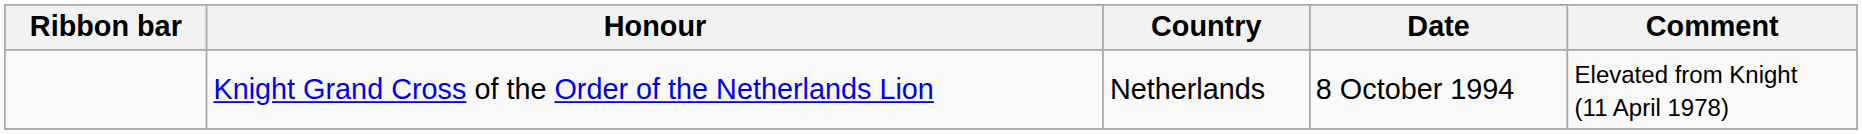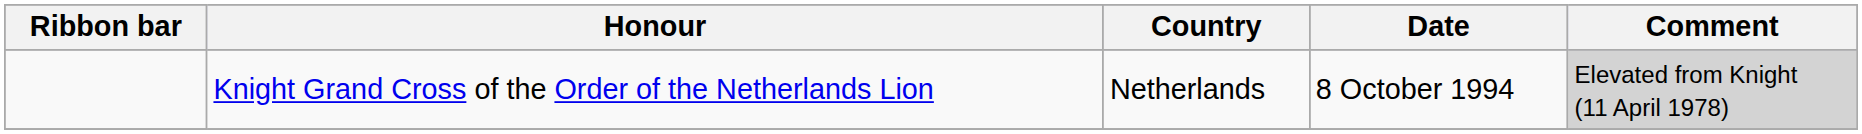Knight Grand Cross of the Order of the Netherlands Lion | Comment: no background -> lightgrey background
